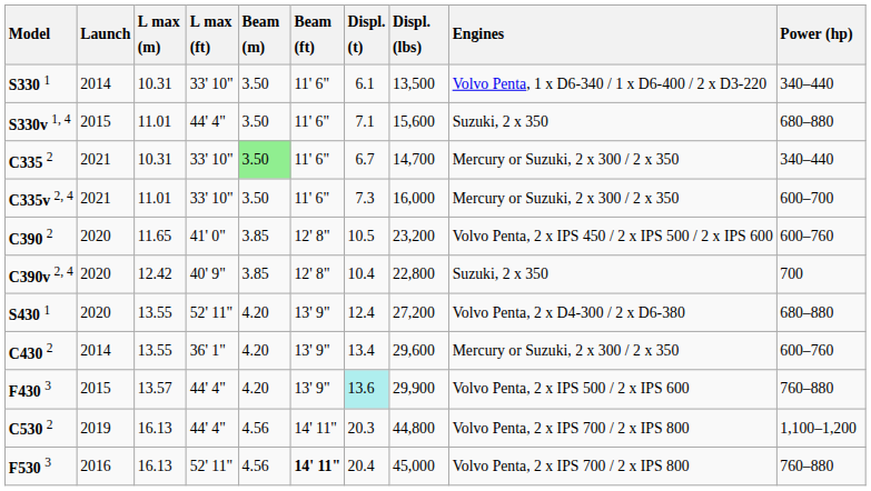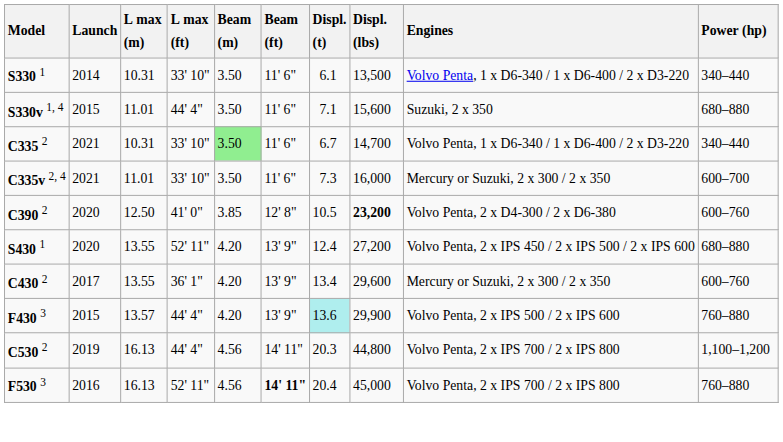C335 2 | Engines: Mercury or Suzuki, 2 x 300 / 2 x 350 -> Volvo Penta, 1 x D6-340 / 1 x D6-400 / 2 x D3-220
C390 2 | L max (m): 11.65 -> 12.50
C390 2 | Displ. (lbs): normal -> bold
C390 2 | Engines: Volvo Penta, 2 x IPS 450 / 2 x IPS 500 / 2 x IPS 600 -> Volvo Penta, 2 x D4-300 / 2 x D6-380
- row: C390v 2, 4 | 2020 | 12.42 | 40' 9" | 3.85 | 12' 8" | 10.4 | 22,800 | Suzuki, 2 x 350 | 700
S430 1 | Engines: Volvo Penta, 2 x D4-300 / 2 x D6-380 -> Volvo Penta, 2 x IPS 450 / 2 x IPS 500 / 2 x IPS 600
C430 2 | Launch: 2014 -> 2017
